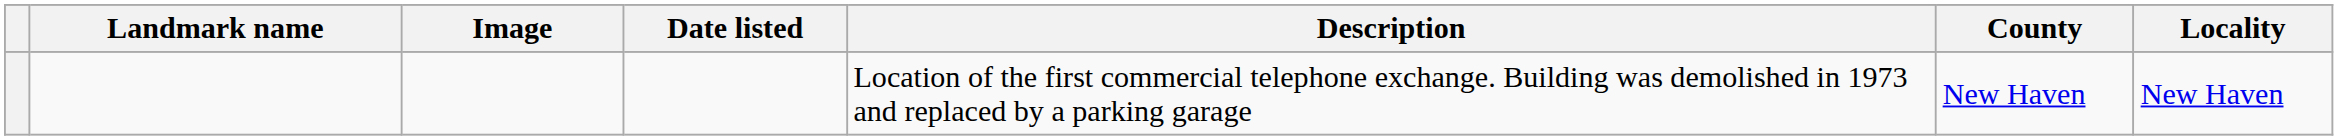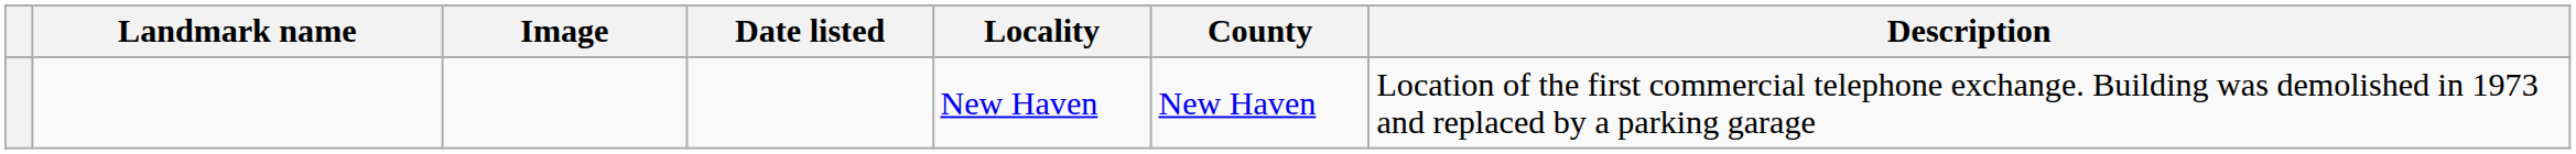columns swapped: Locality <-> Description
